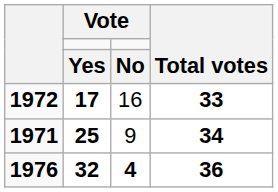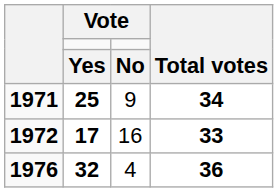rows swapped: 1971 <-> 1972
1976 | column 3: bold -> normal
